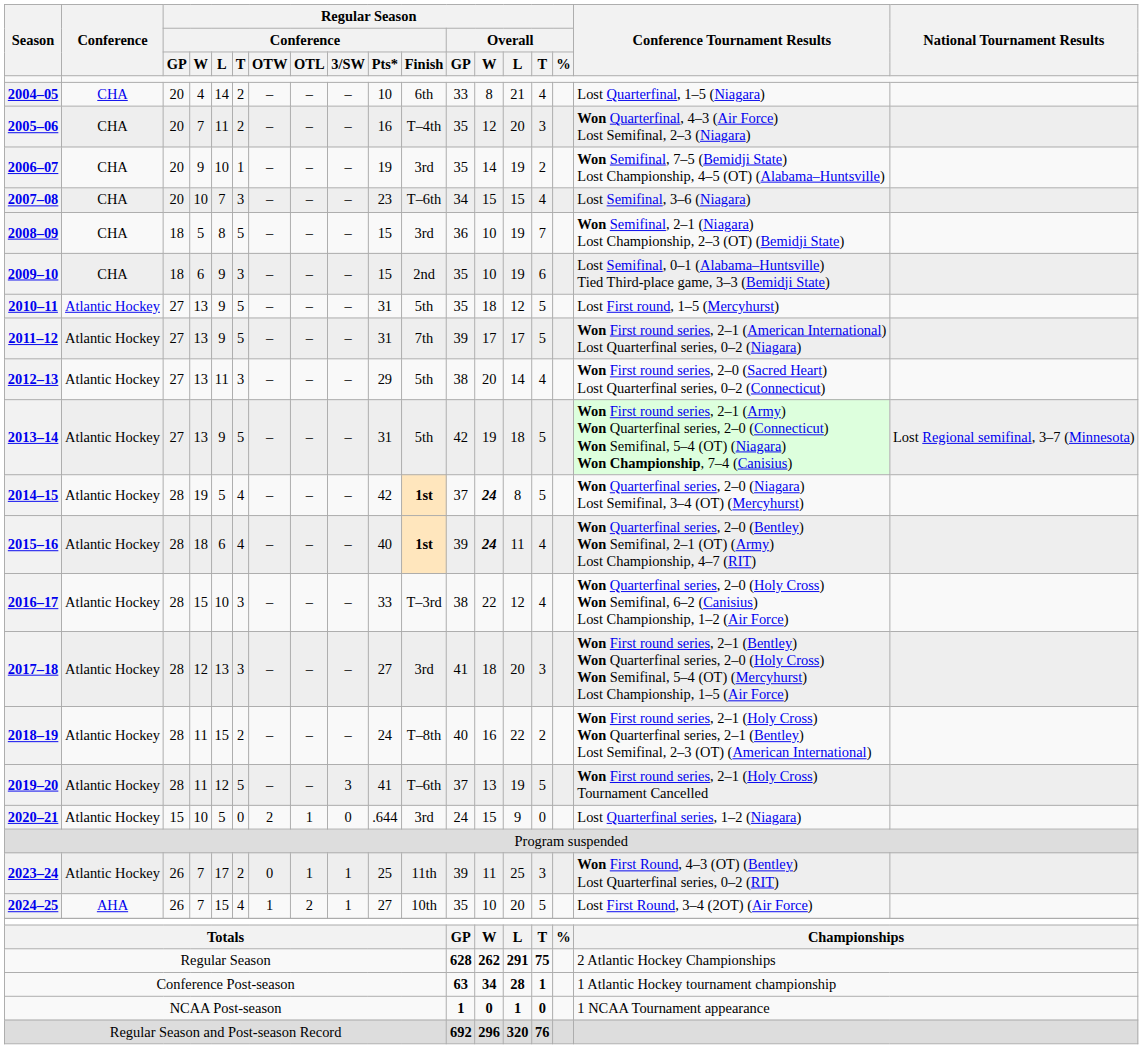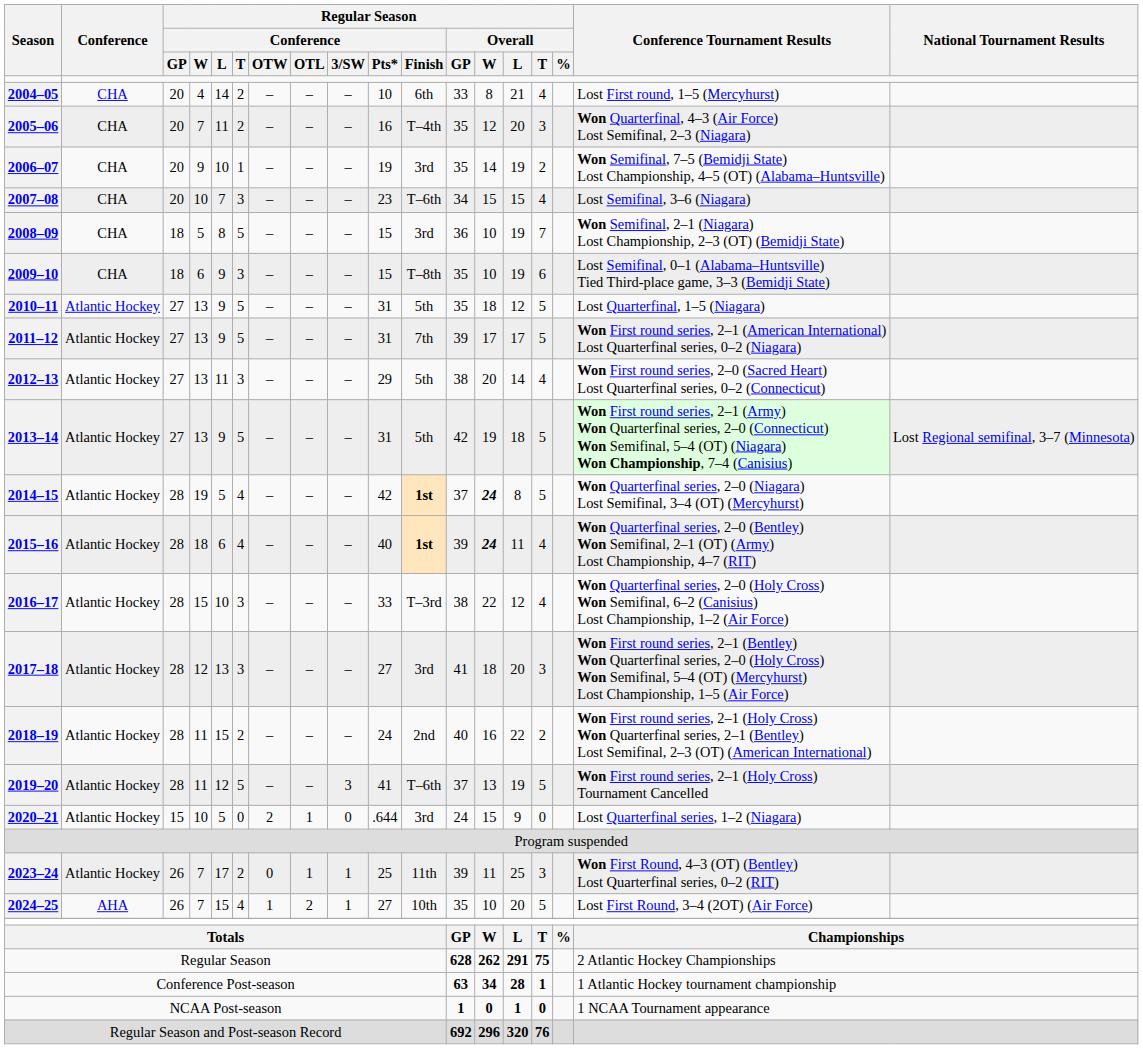2004–05 | Conference Tournament Results: Lost Quarterfinal, 1–5 (Niagara) -> Lost First round, 1–5 (Mercyhurst)
2009–10 | Regular Season / Conference / Finish: 2nd -> T–8th
2010–11 | Conference Tournament Results: Lost First round, 1–5 (Mercyhurst) -> Lost Quarterfinal, 1–5 (Niagara)
2018–19 | Regular Season / Conference / Finish: T–8th -> 2nd
